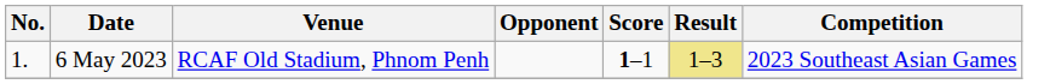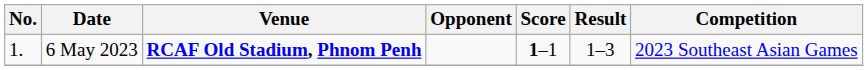6 May 2023 | Venue: normal -> bold
6 May 2023 | Result: khaki background -> no background
